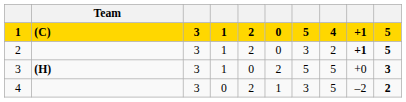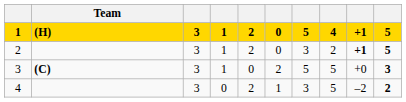row 2 | Team: (C) -> (H)
row 4 | Team: (H) -> (C)
